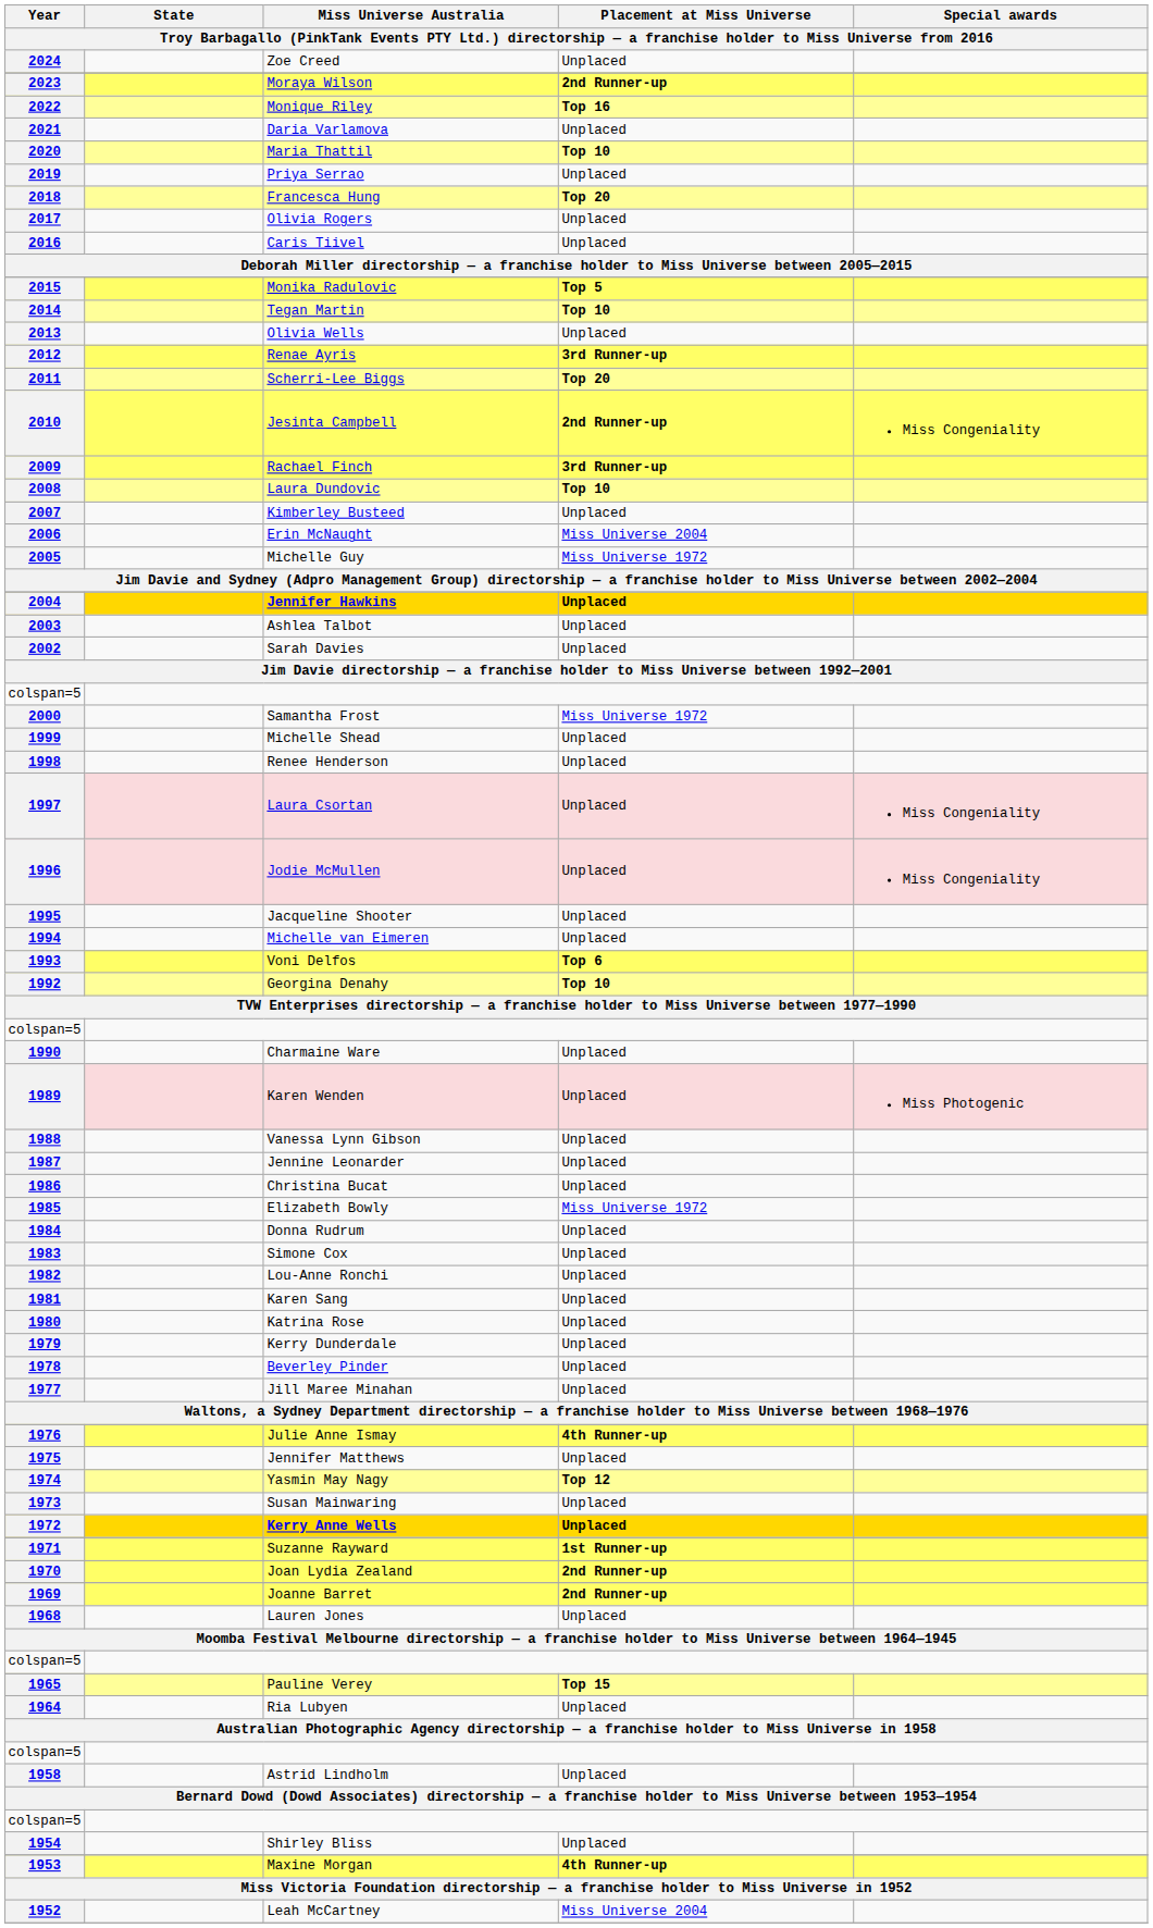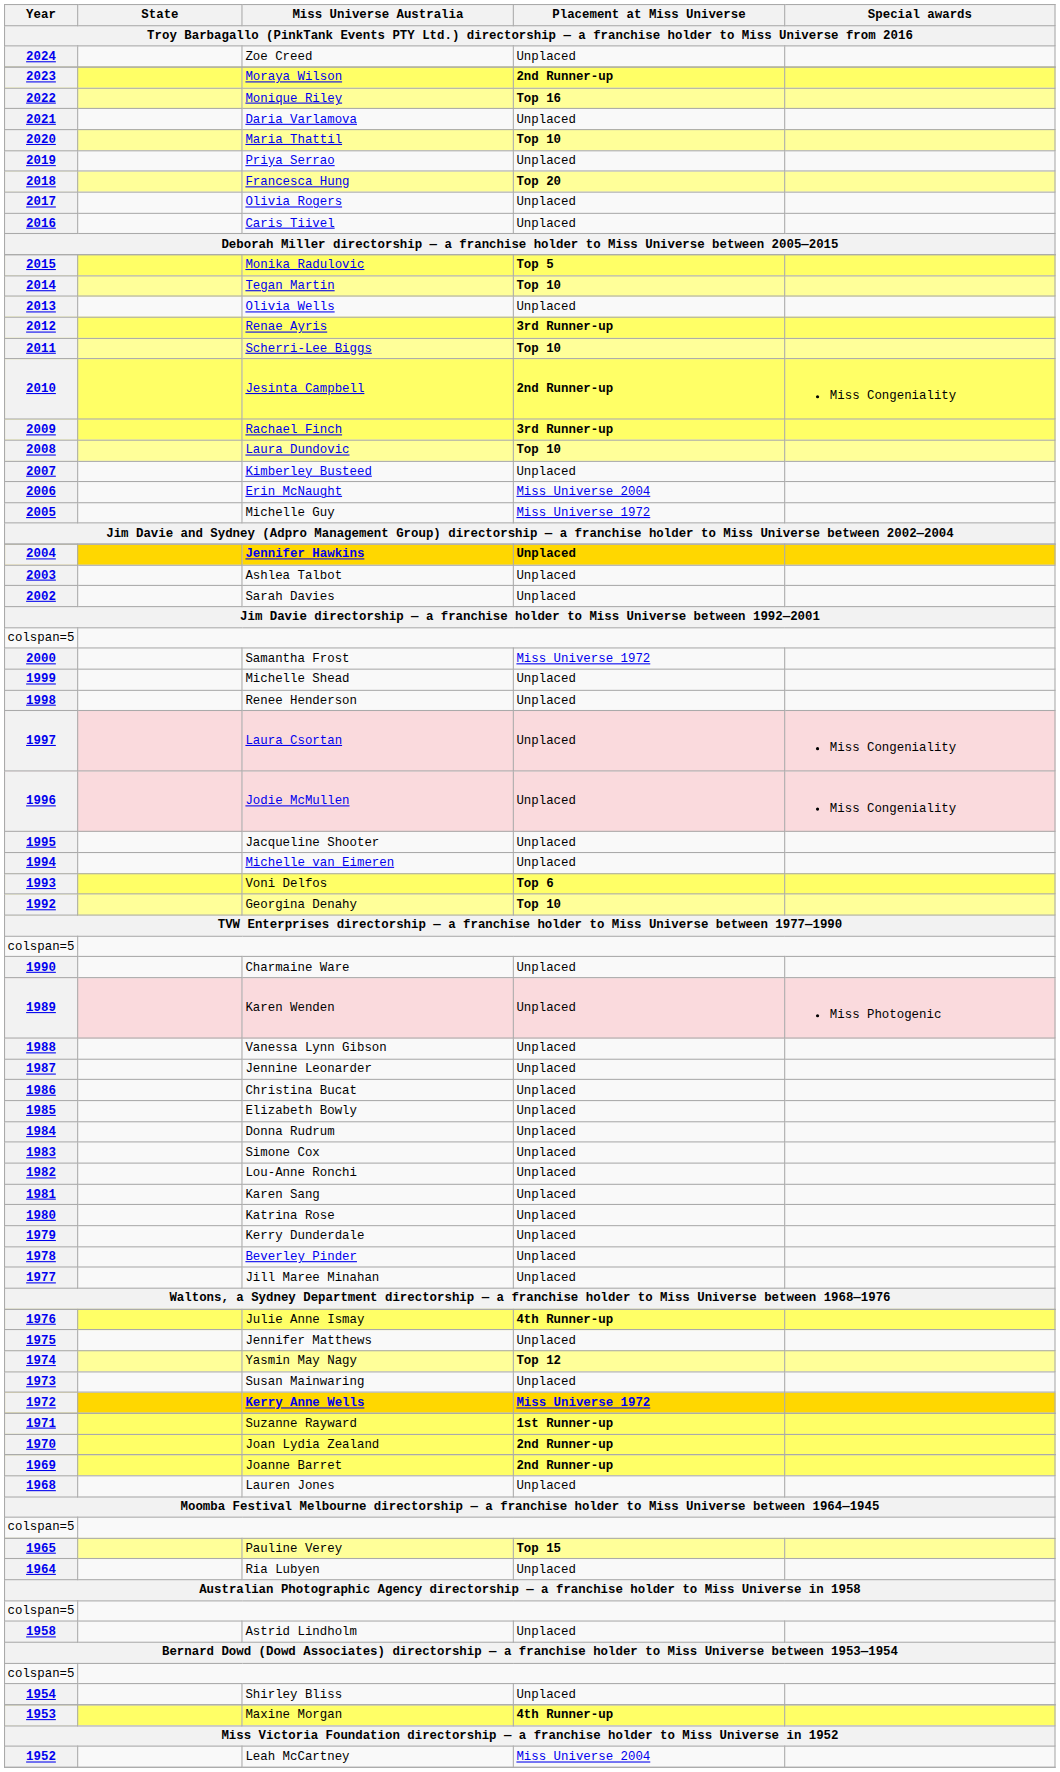2011 | Placement at Miss Universe: Top 20 -> Top 10
1985 | Placement at Miss Universe: Miss Universe 1972 -> Unplaced
1972 | Placement at Miss Universe: Unplaced -> Miss Universe 1972
